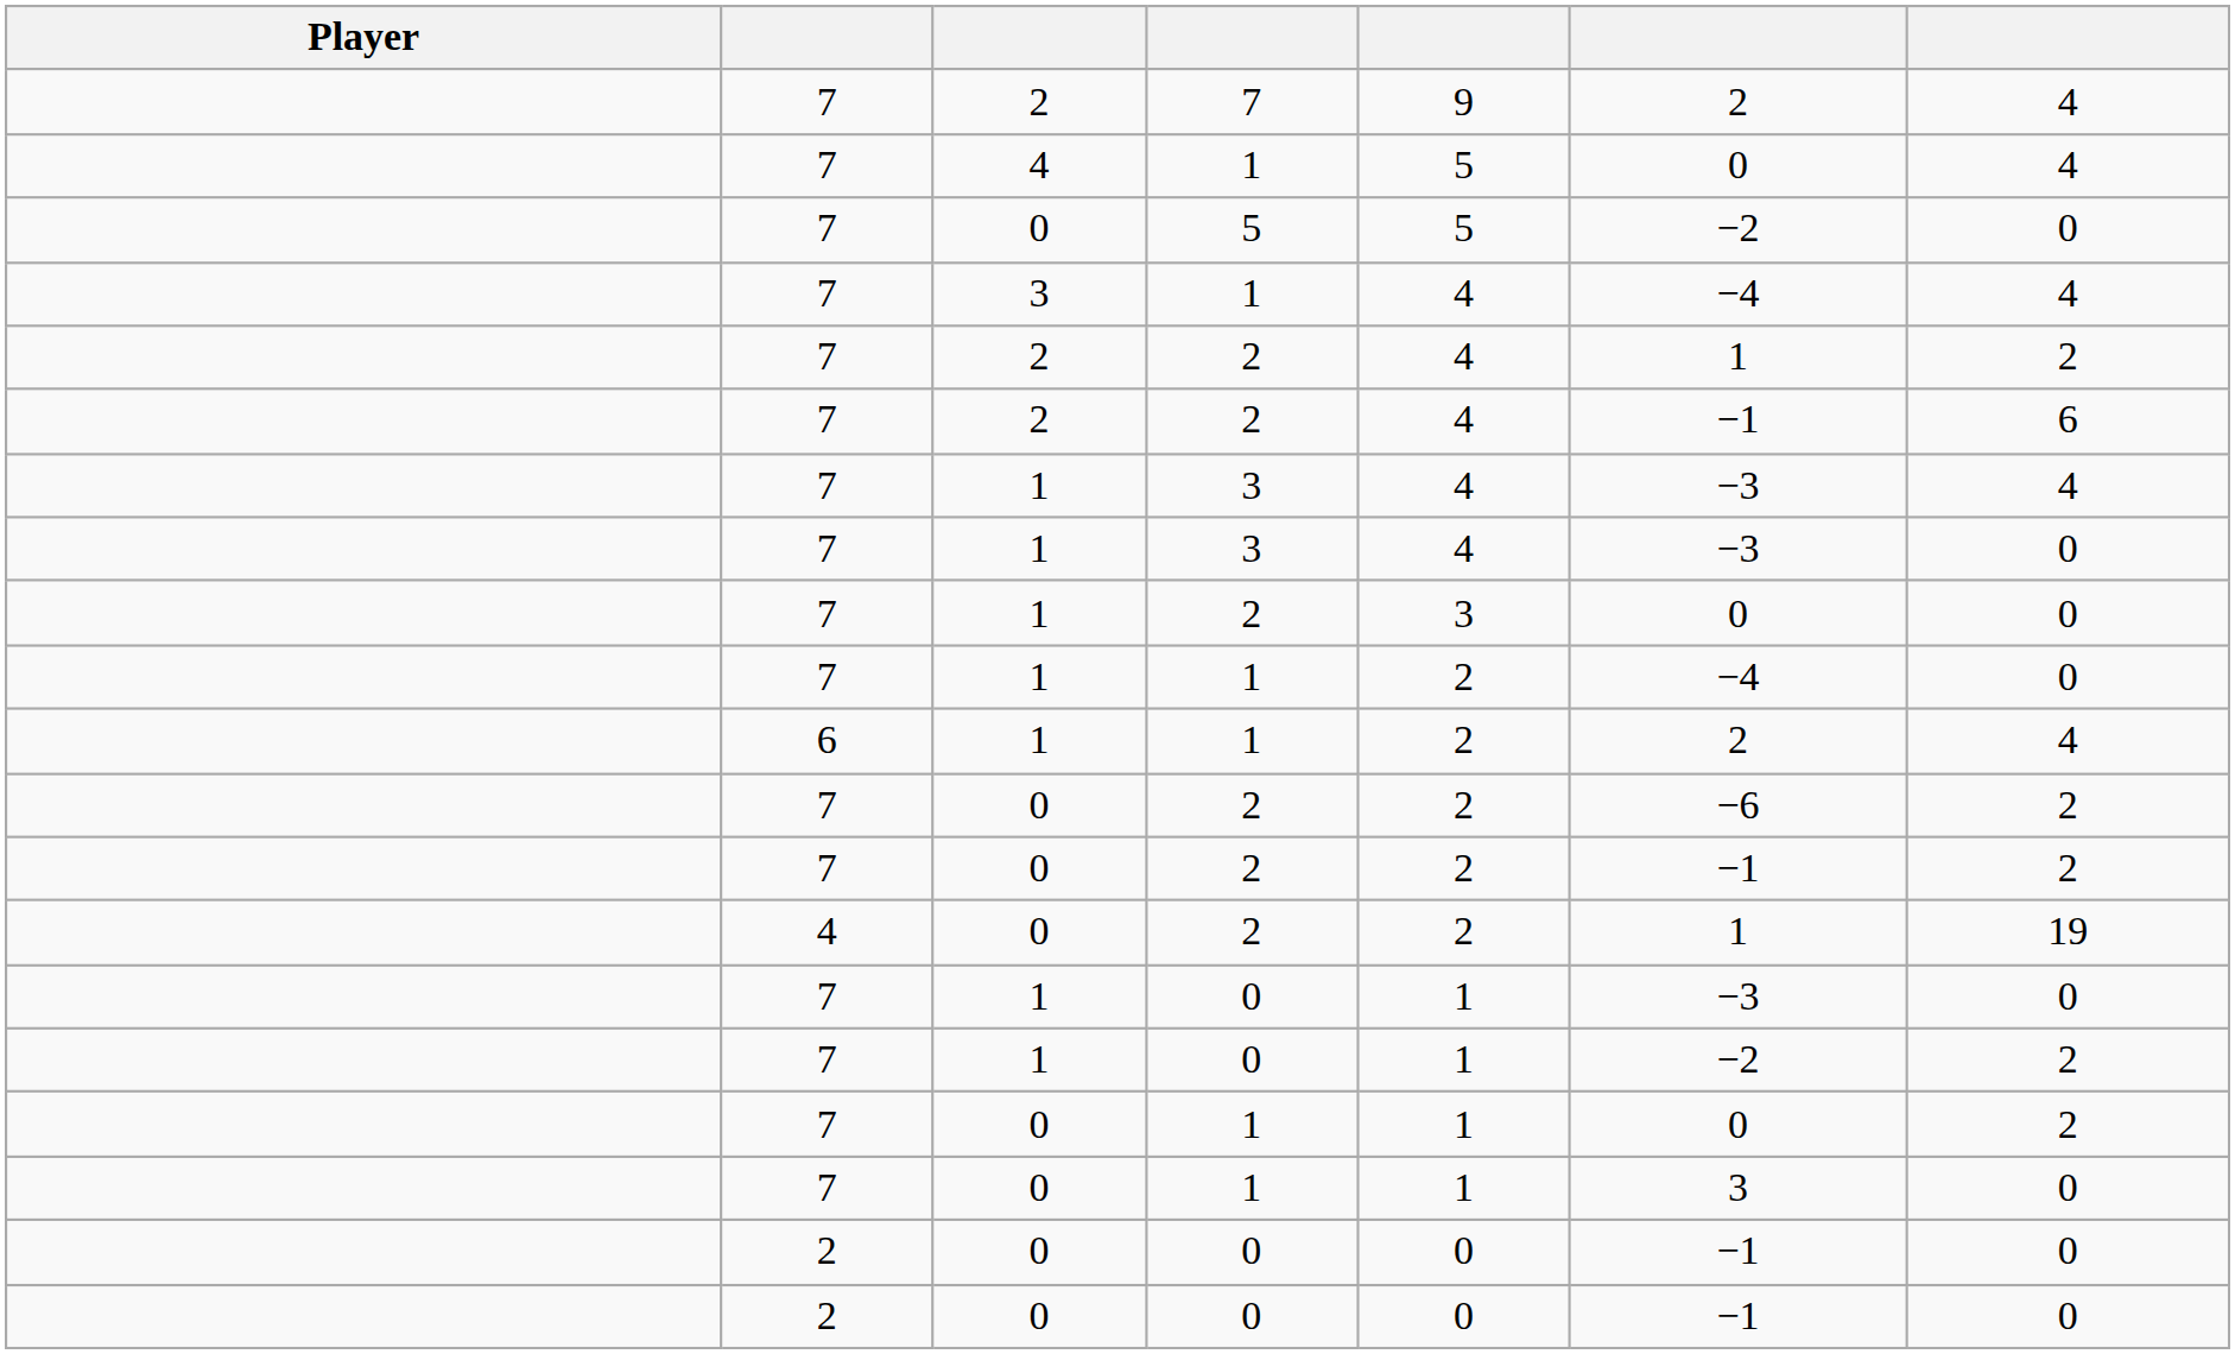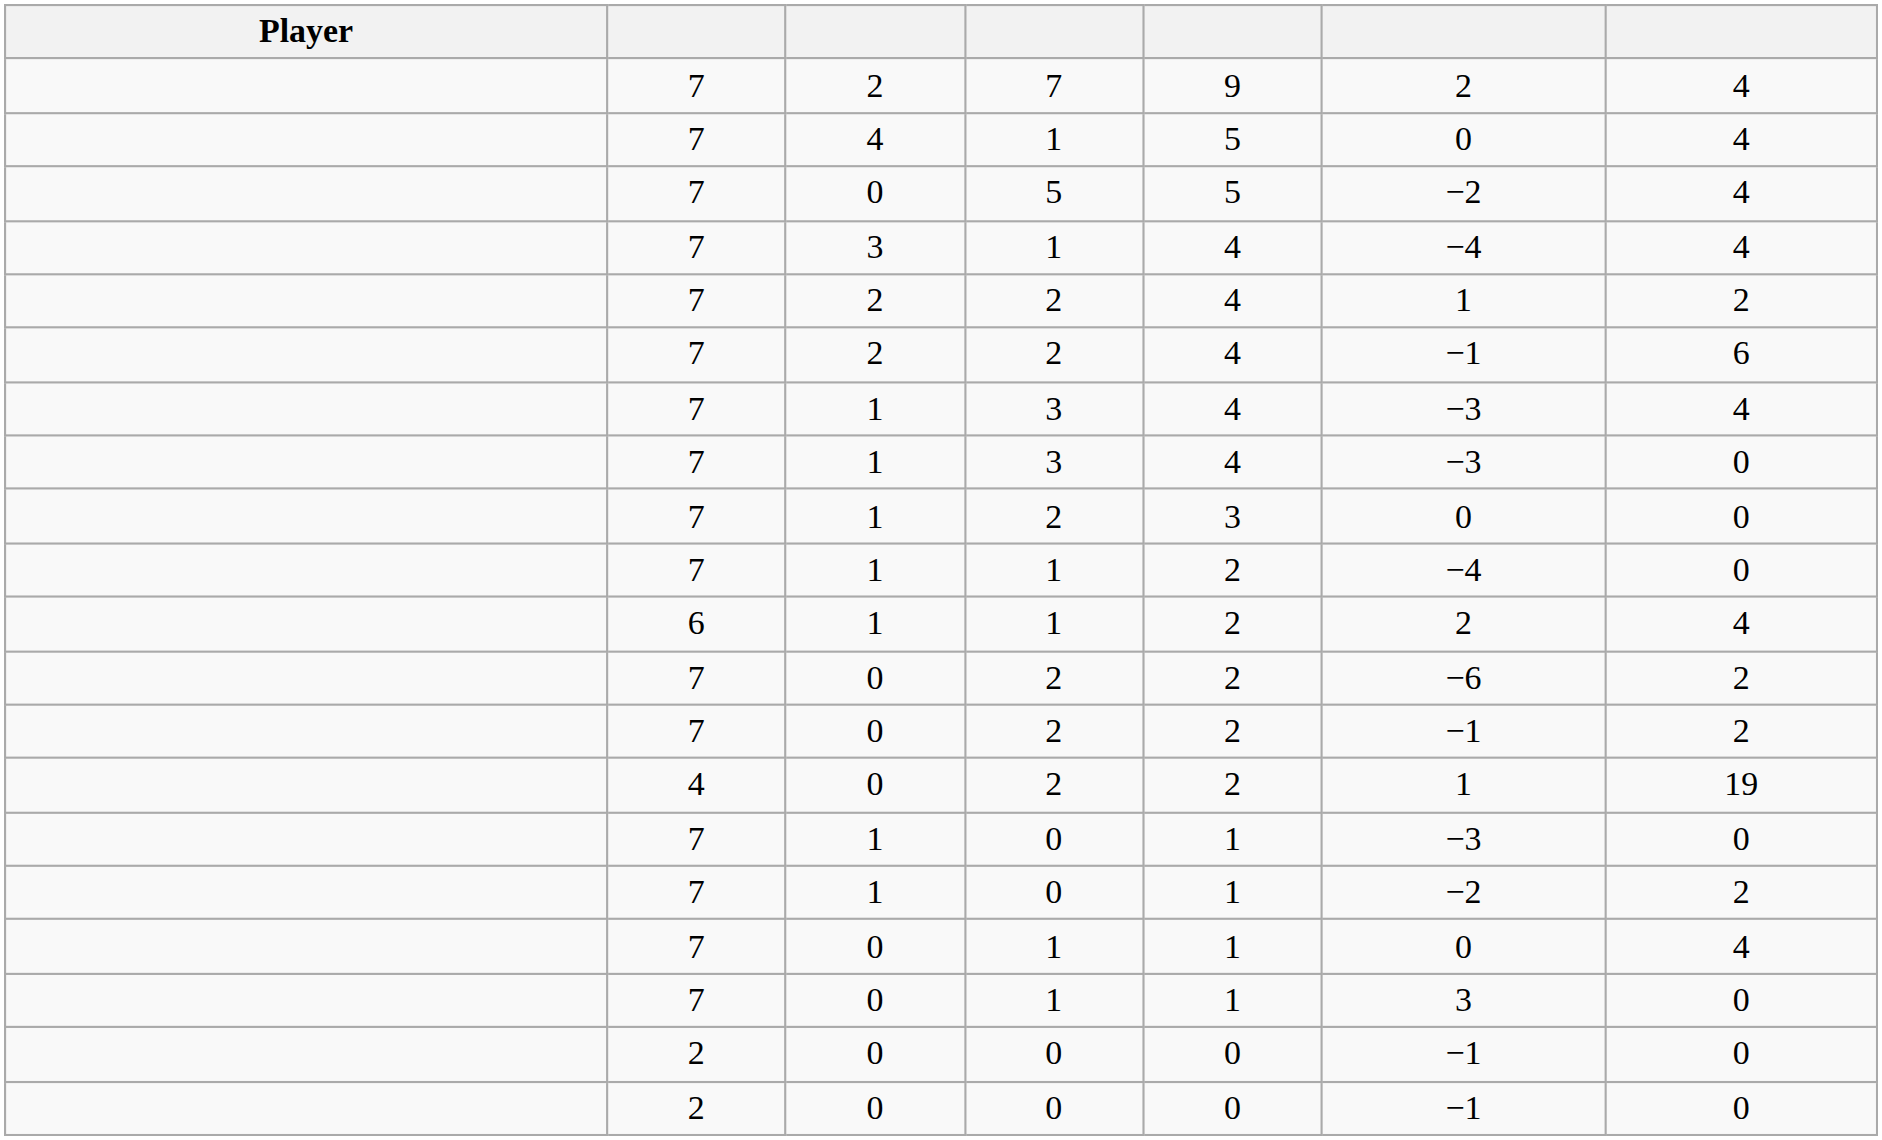row 4 | column 7: 0 -> 4
row 18 | column 7: 2 -> 4
